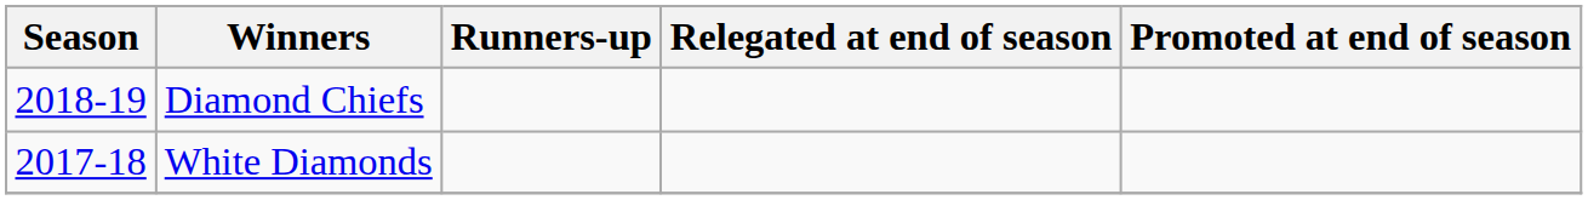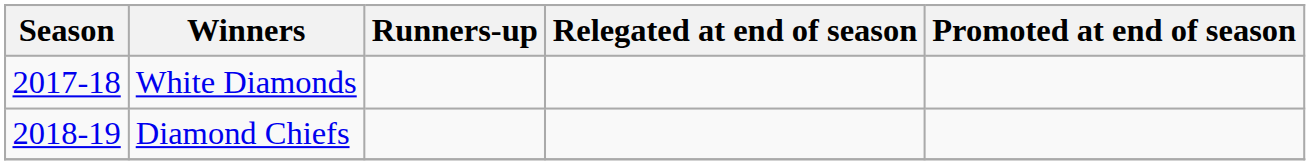rows swapped: White Diamonds <-> Diamond Chiefs
